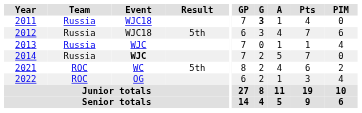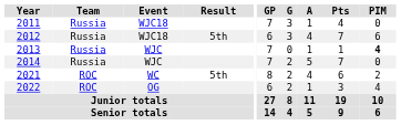2011 | G: bold -> normal
2013 | PIM: normal -> bold
2014 | Event: bold -> normal
